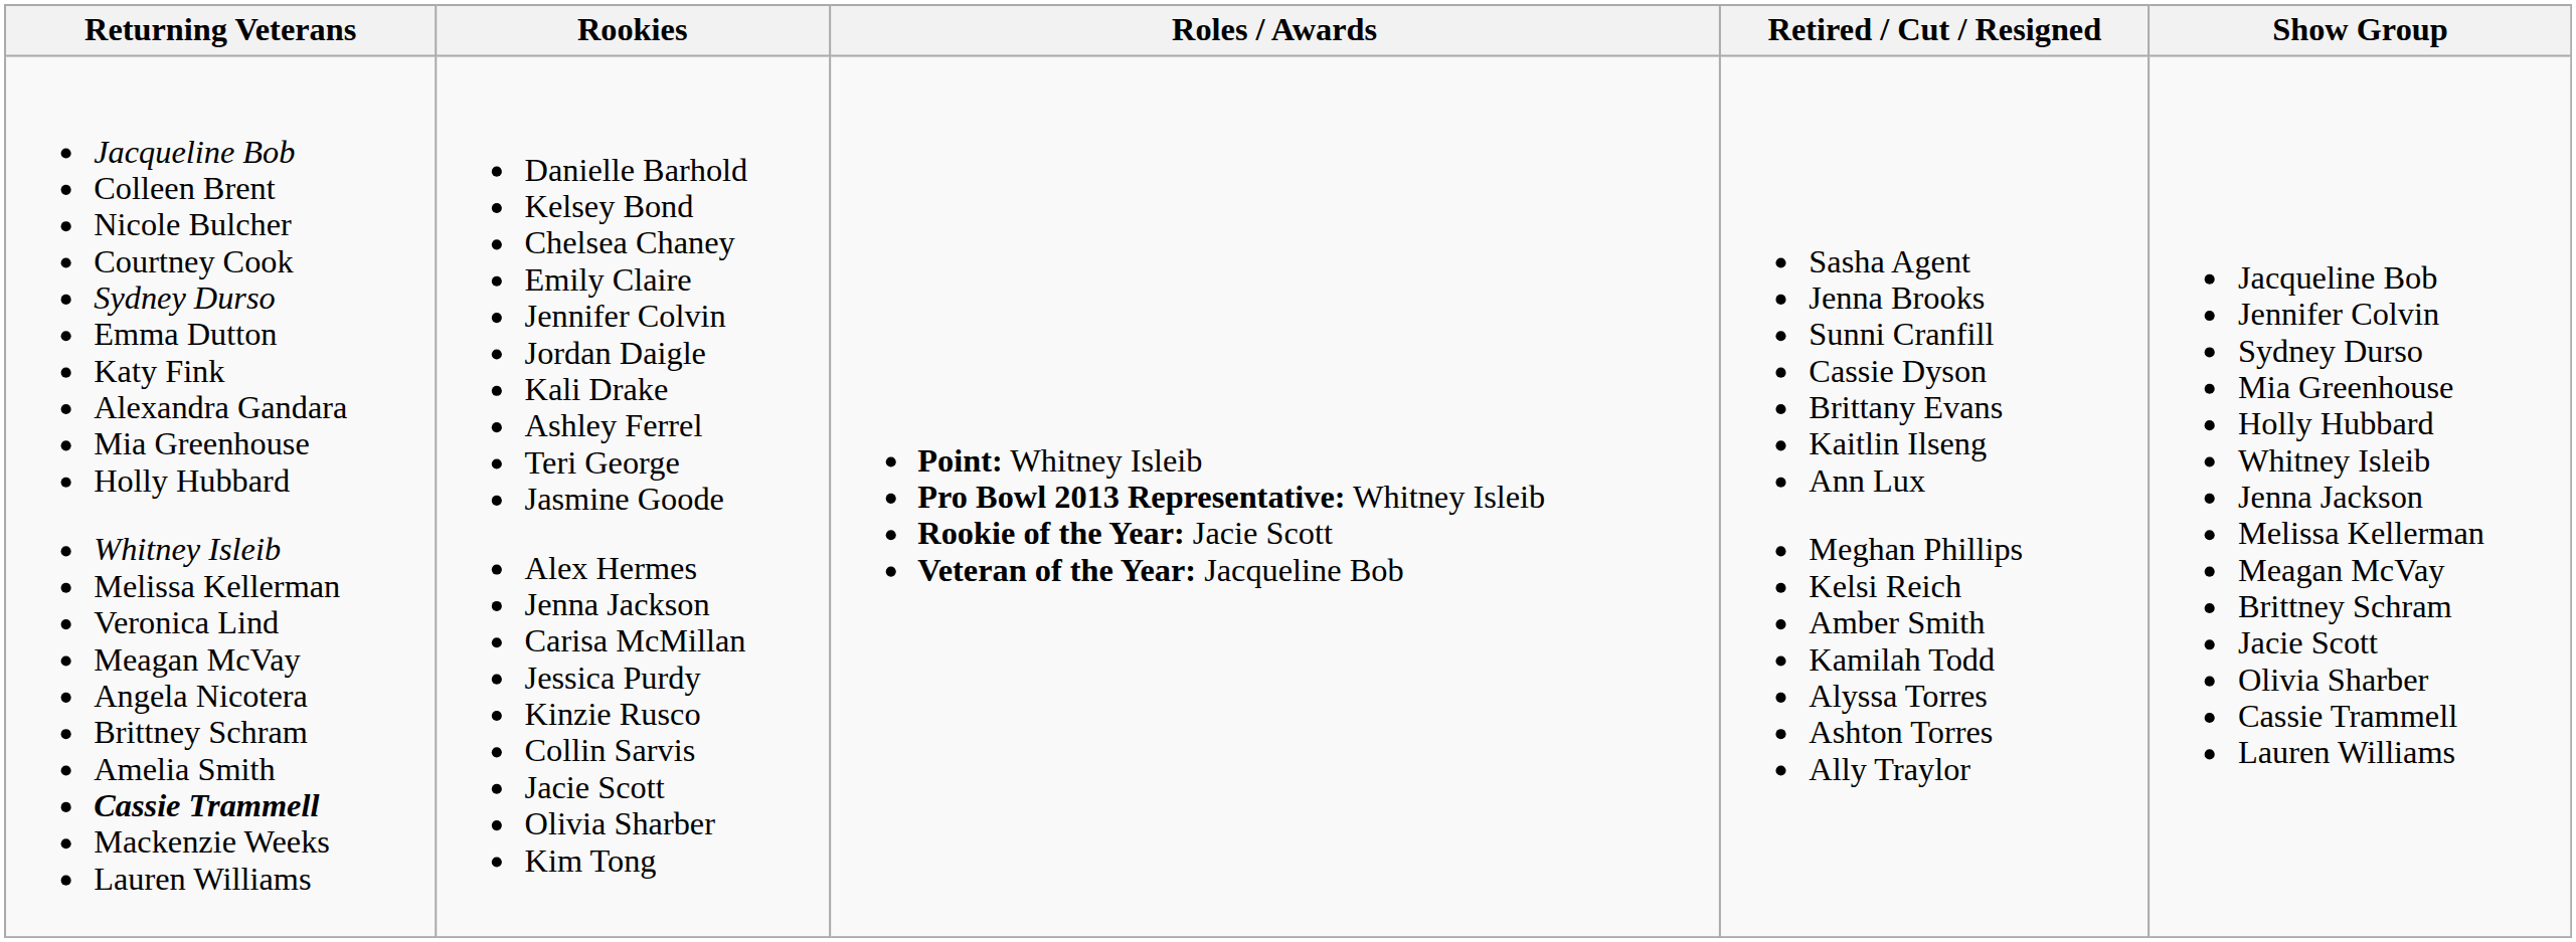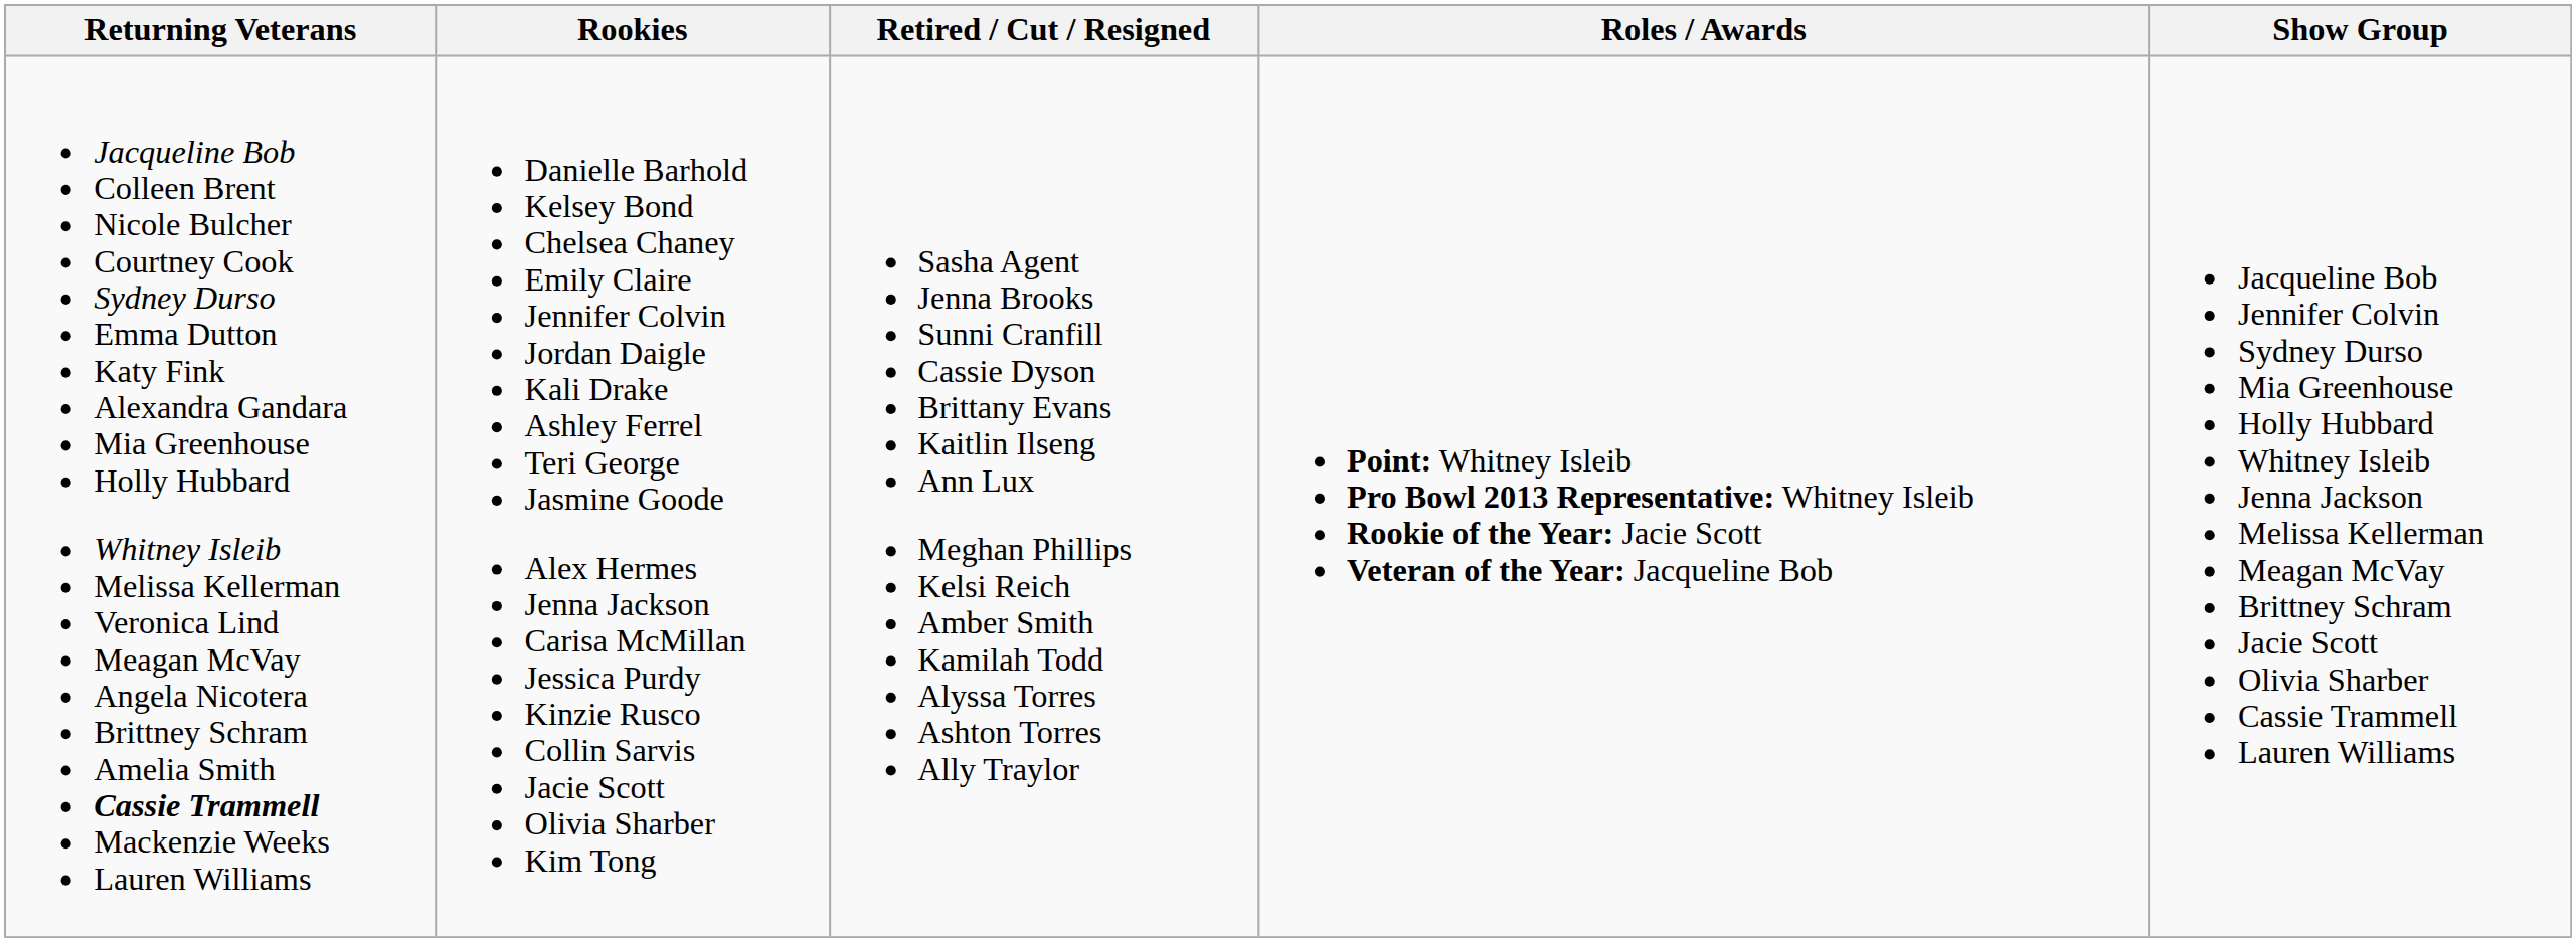columns swapped: Retired / Cut / Resigned <-> Roles / Awards
